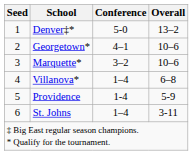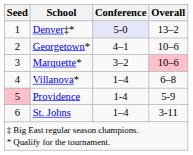Denver‡* | Conference: no background -> lavender background
Marquette* | Overall: no background -> pink background
Providence | Seed: no background -> pink background
